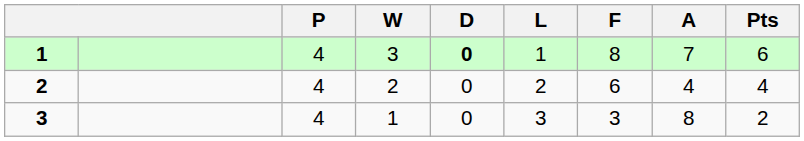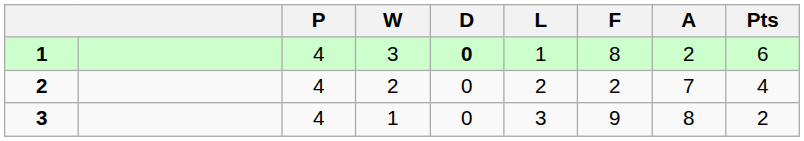row 2 | A: 7 -> 2
row 3 | F: 6 -> 2
row 3 | A: 4 -> 7
row 4 | F: 3 -> 9
